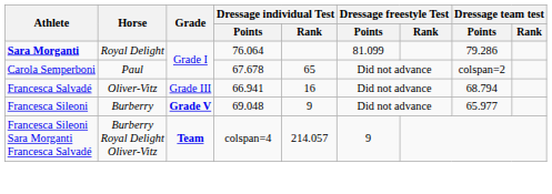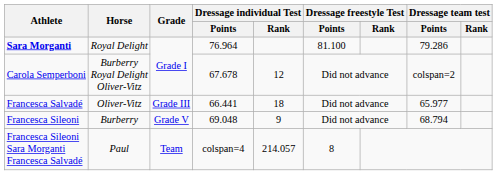Sara Morganti | Dressage individual Test / Points: 76.064 -> 76.964
Sara Morganti | Dressage freestyle Test / Points: 81.099 -> 81.100
Carola Semperboni | Horse: Paul -> Burberry Royal Delight Oliver-Vitz
Carola Semperboni | Dressage individual Test / Rank: 65 -> 12
Francesca Salvadé | Dressage individual Test / Points: 66.941 -> 66.441
Francesca Salvadé | Dressage individual Test / Rank: 16 -> 18
Francesca Salvadé | Dressage team test / Points: 68.794 -> 65.977
Francesca Sileoni | Grade: bold -> normal
Francesca Sileoni | Dressage team test / Points: 65.977 -> 68.794
Francesca Sileoni Sara Morganti Francesca Salvadé | Horse: Burberry Royal Delight Oliver-Vitz -> Paul
Francesca Sileoni Sara Morganti Francesca Salvadé | Grade: bold -> normal
Francesca Sileoni Sara Morganti Francesca Salvadé | Dressage freestyle Test / Points: 9 -> 8
